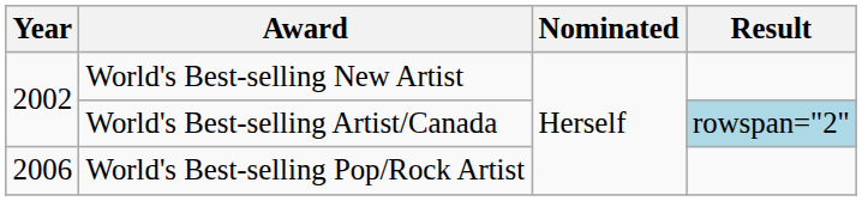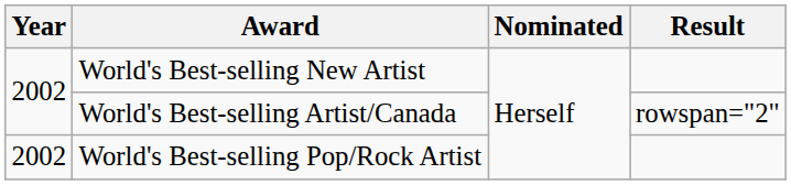World's Best-selling Artist/Canada | Result: lightblue background -> no background
World's Best-selling Pop/Rock Artist | Year: 2006 -> 2002
